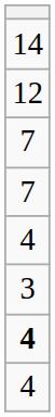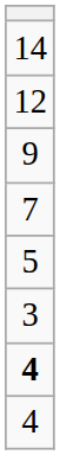row 4 | column 1: 7 -> 9
row 6 | column 1: 4 -> 5
